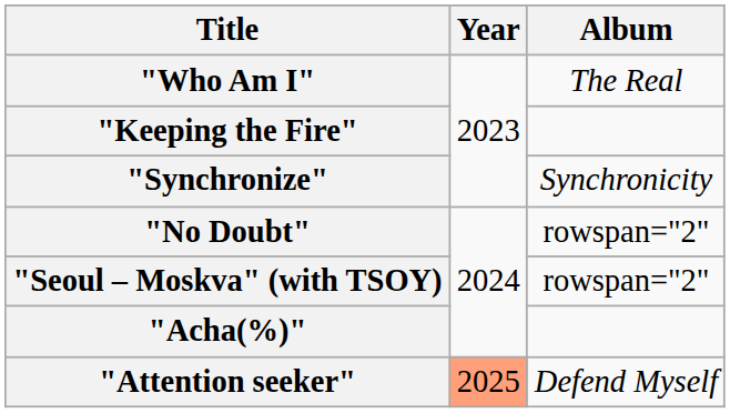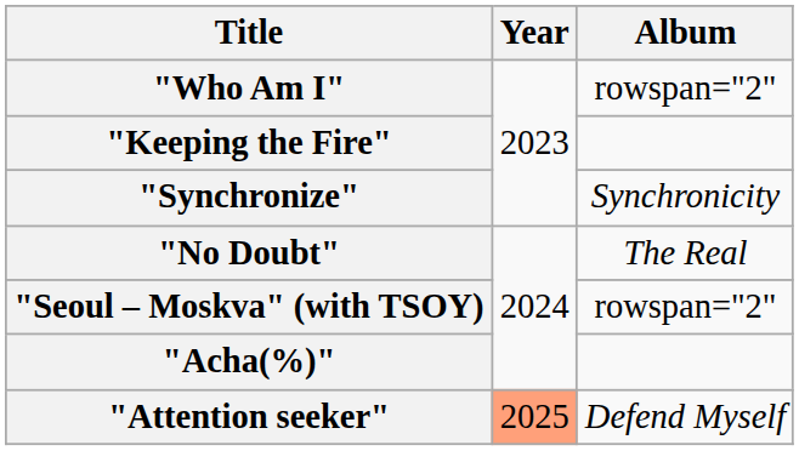"Who Am I" | Album: The Real -> rowspan="2"
"No Doubt" | Album: rowspan="2" -> The Real
